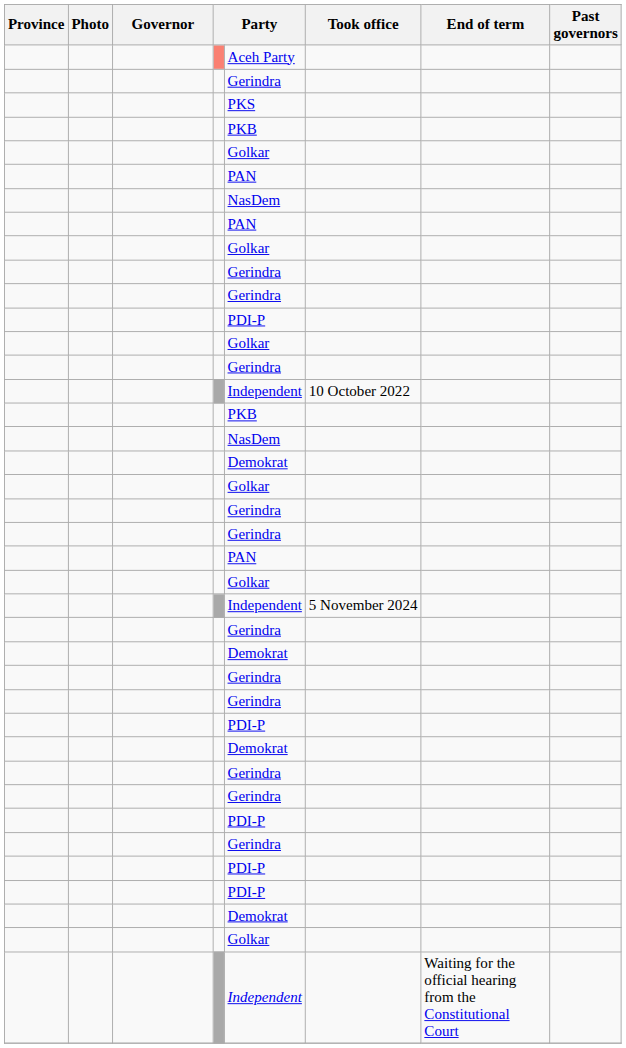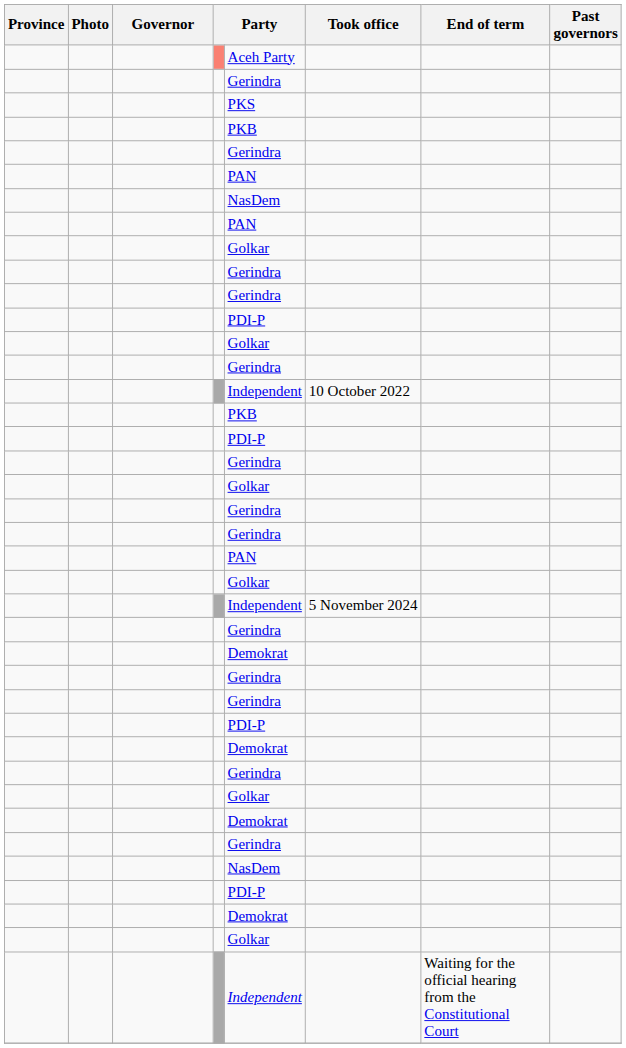row 6 | column 5: Golkar -> Gerindra
row 18 | column 5: NasDem -> PDI-P
row 19 | column 5: Demokrat -> Gerindra
row 33 | column 5: Gerindra -> Golkar
row 34 | column 5: PDI-P -> Demokrat
row 36 | column 5: PDI-P -> NasDem
